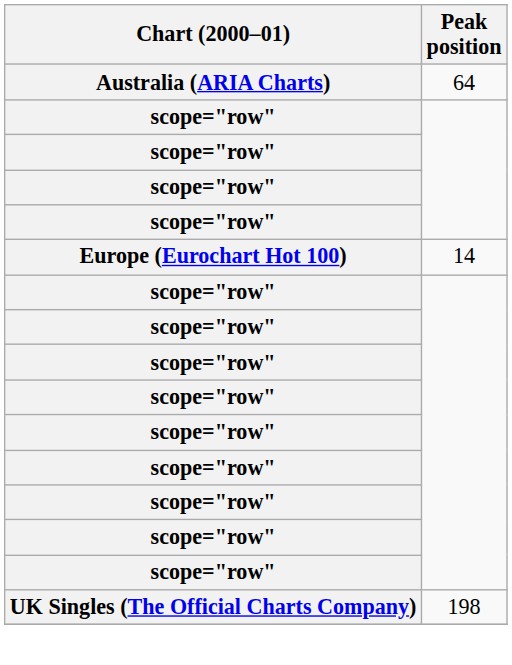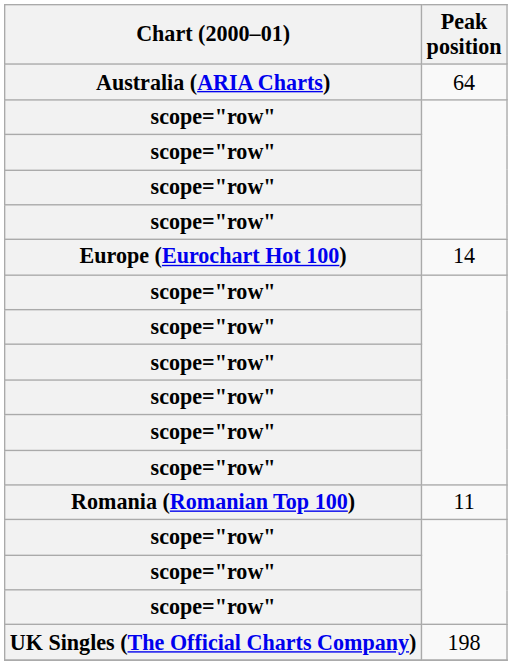+ row: Romania (Romanian Top 100) | 11
